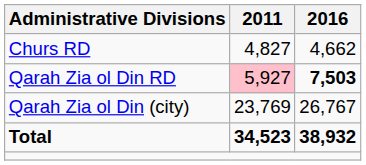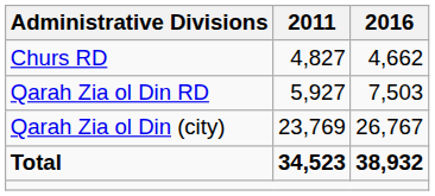Qarah Zia ol Din RD | 2011: pink background -> no background
Qarah Zia ol Din RD | 2016: bold -> normal
